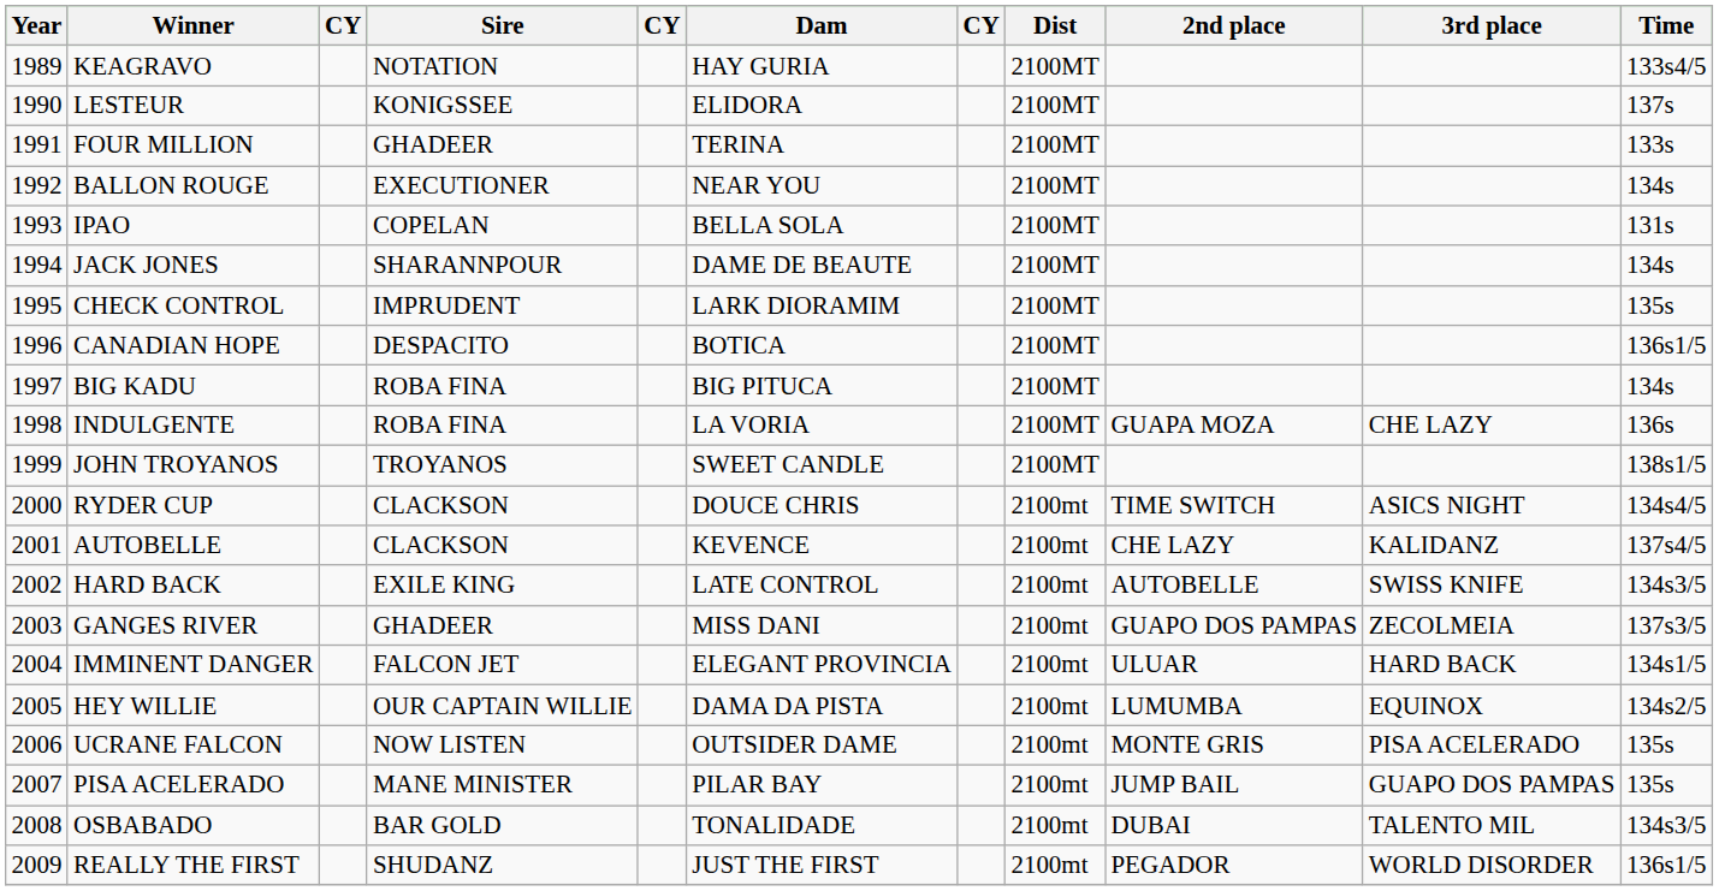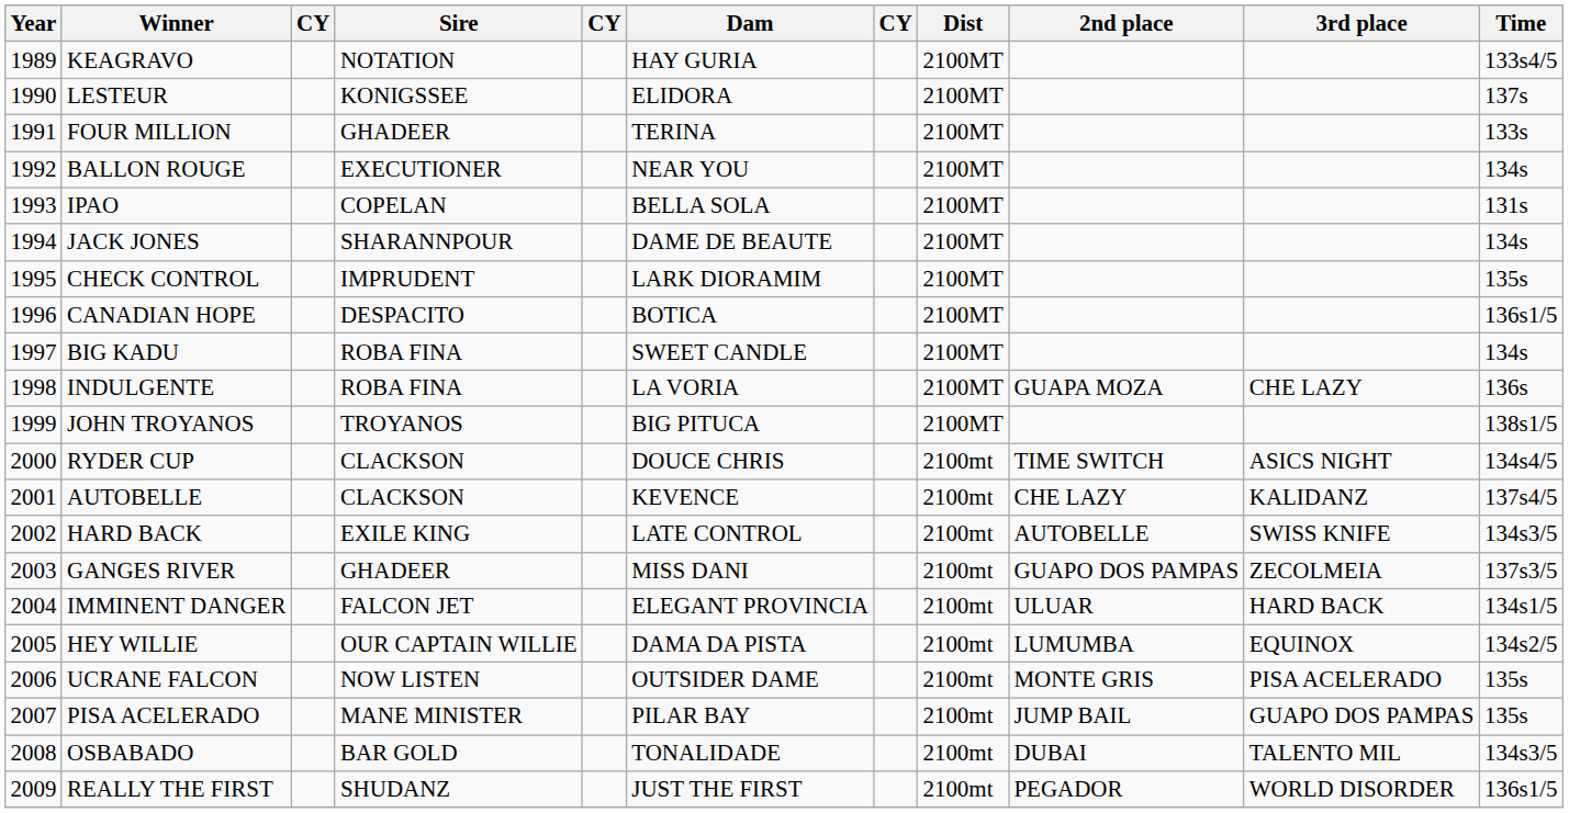BIG KADU | Dam: BIG PITUCA -> SWEET CANDLE
JOHN TROYANOS | Dam: SWEET CANDLE -> BIG PITUCA
